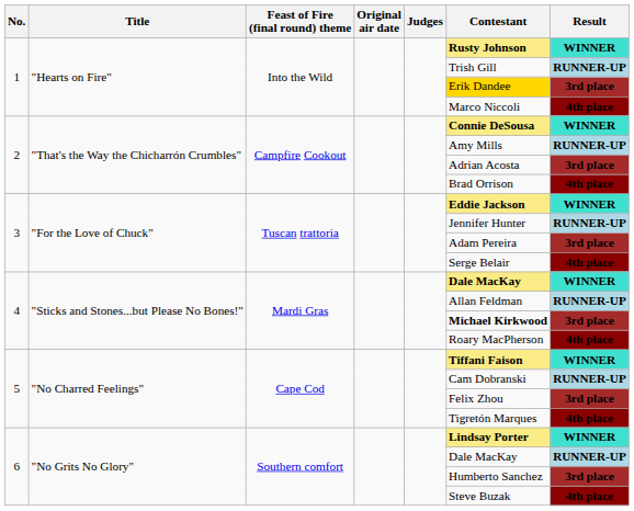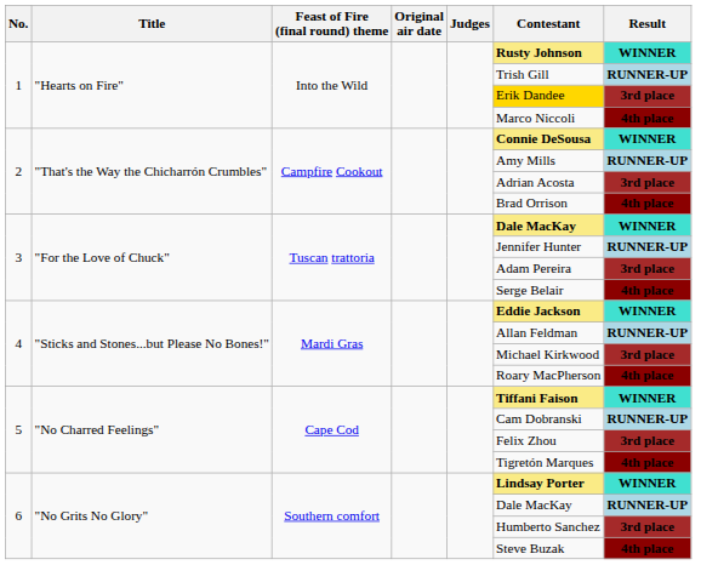row 10 | Contestant: Eddie Jackson -> Dale MacKay
row 14 | Contestant: Dale MacKay -> Eddie Jackson
row 16 | Contestant: bold -> normal
